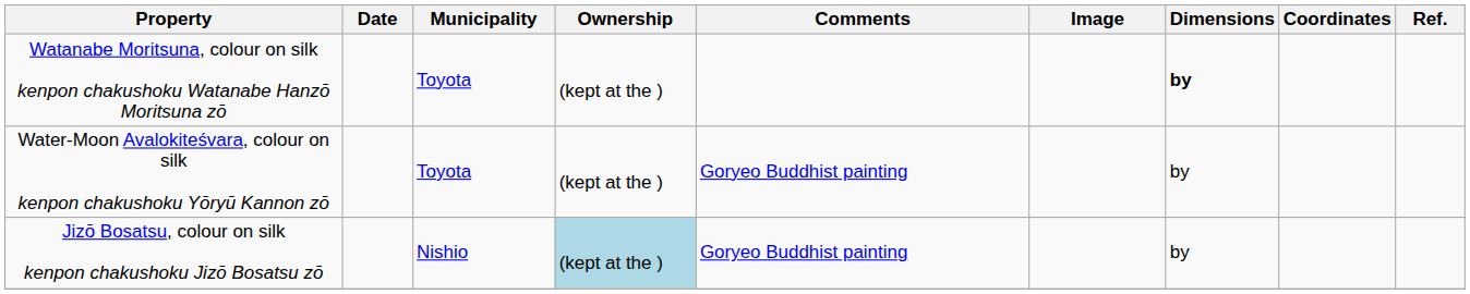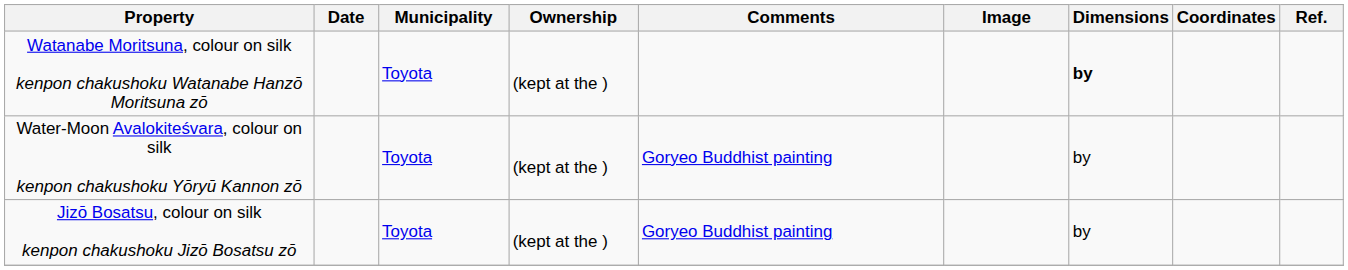row 4 | Municipality: Nishio -> Toyota
row 4 | Ownership: lightblue background -> no background
